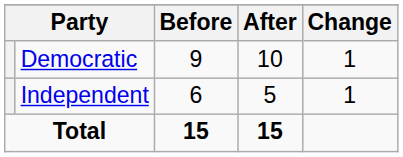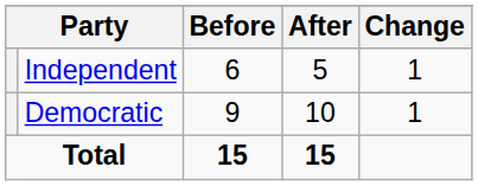rows swapped: Democratic <-> Independent
